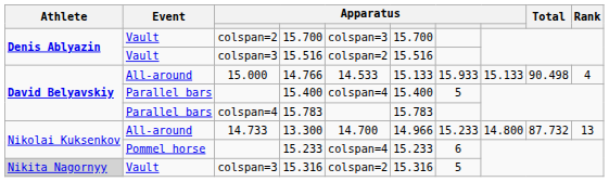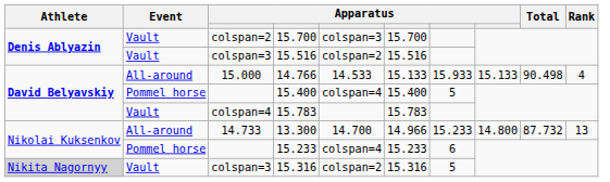row 6 | Event: Parallel bars -> Pommel horse
row 7 | Event: Parallel bars -> Vault
